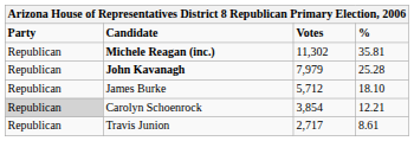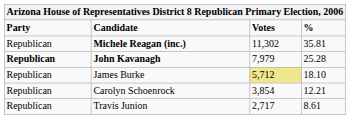John Kavanagh | Party: normal -> bold
James Burke | Votes: no background -> khaki background
Carolyn Schoenrock | Party: lightgrey background -> no background
